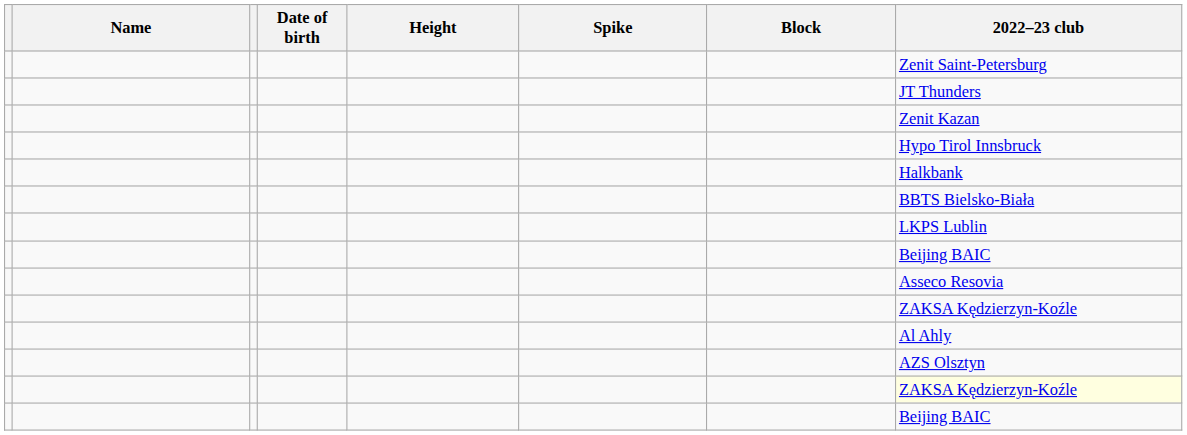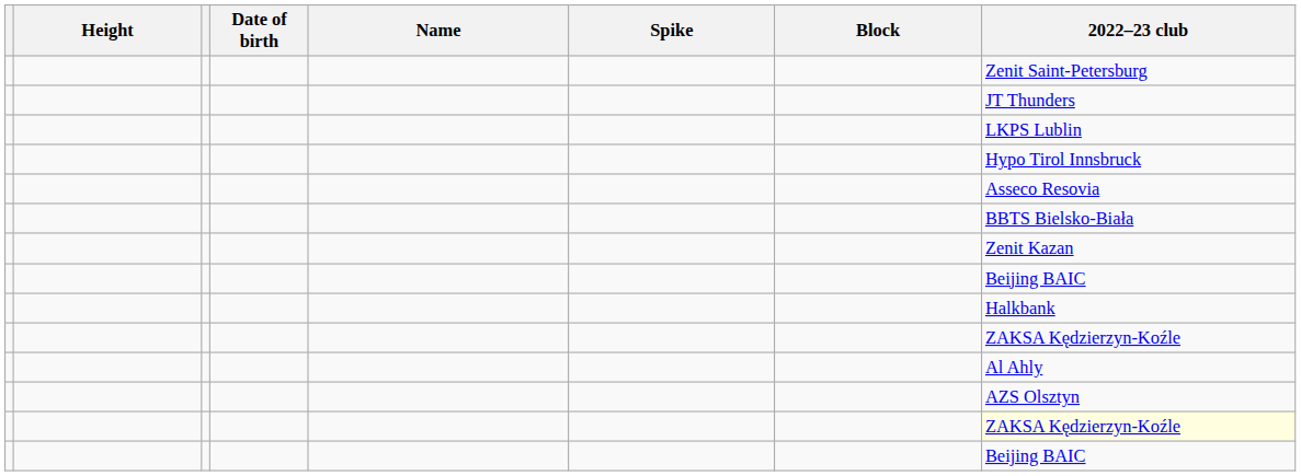columns swapped: Name <-> Height
row 4 | 2022–23 club: Zenit Kazan -> LKPS Lublin
row 6 | 2022–23 club: Halkbank -> Asseco Resovia
row 8 | 2022–23 club: LKPS Lublin -> Zenit Kazan
row 10 | 2022–23 club: Asseco Resovia -> Halkbank
